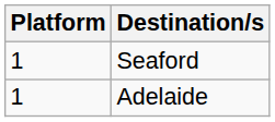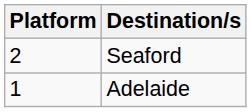Seaford | Platform: 1 -> 2
